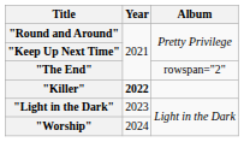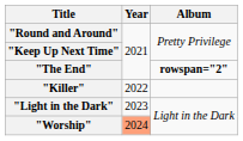"The End" | Album: normal -> bold
"Killer" | Year: bold -> normal
"Worship" | Year: no background -> lightsalmon background
